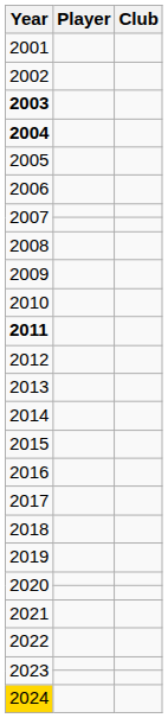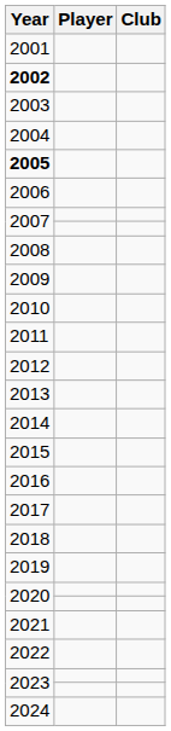2002 | Year: normal -> bold
2003 | Year: bold -> normal
2004 | Year: bold -> normal
2005 | Year: normal -> bold
2011 | Year: bold -> normal
2024 | Year: gold background -> no background
